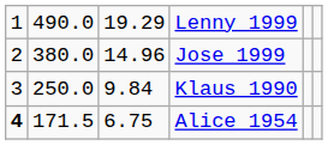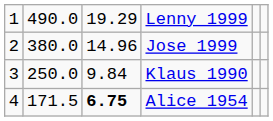Alice 1954 | column 1: bold -> normal
Alice 1954 | column 3: normal -> bold
